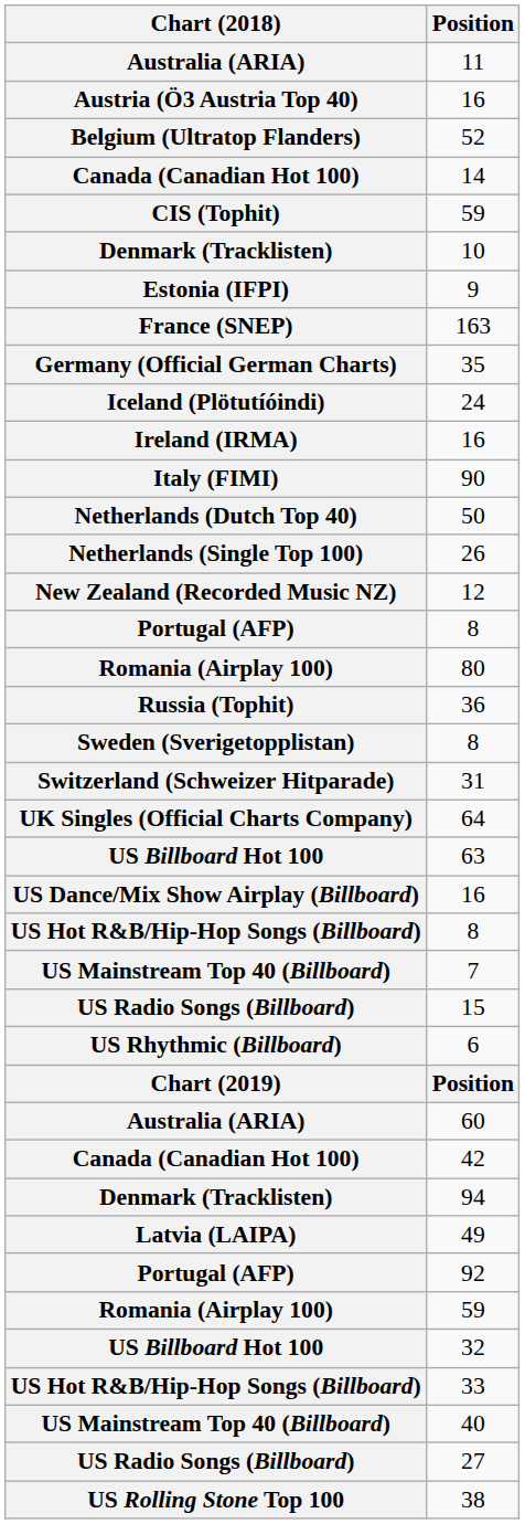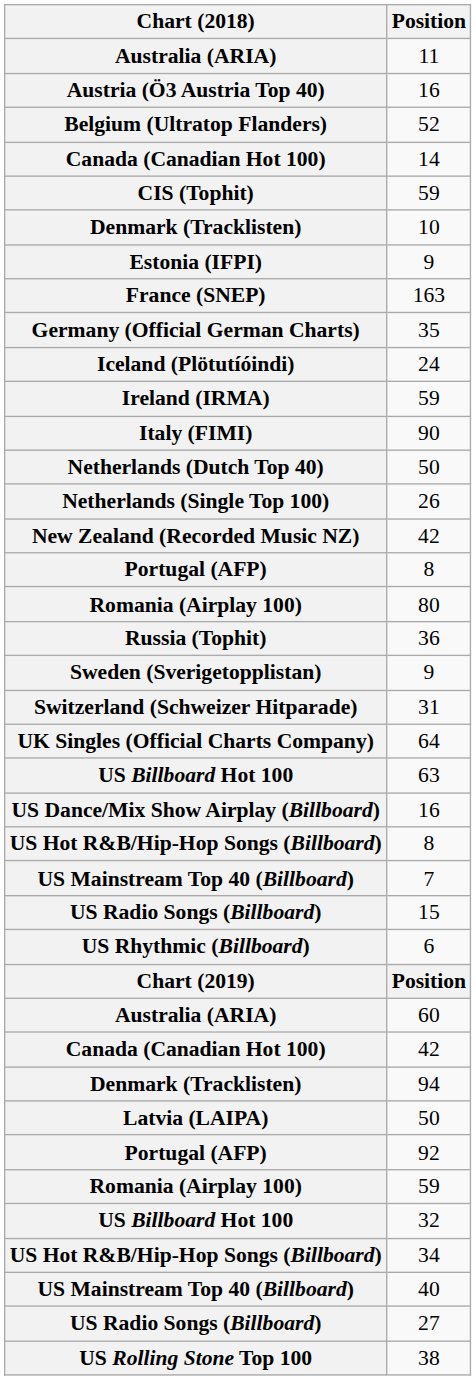row 12 | Position: 16 -> 59
row 16 | Position: 12 -> 42
row 20 | Position: 8 -> 9
row 33 | Position: 49 -> 50
row 37 | Position: 33 -> 34
